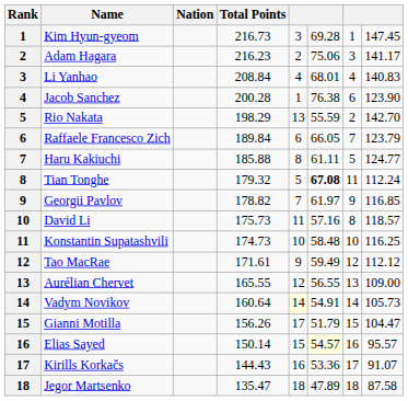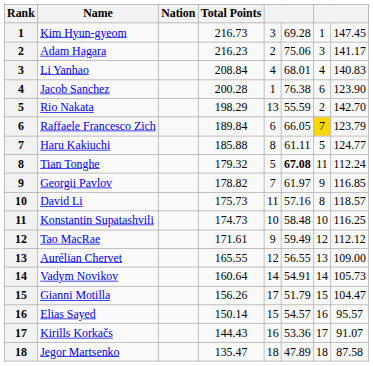Raffaele Francesco Zich | column 7: no background -> gold background
Vadym Novikov | column 5: lightyellow background -> no background
Elias Sayed | column 6: lightyellow background -> no background
